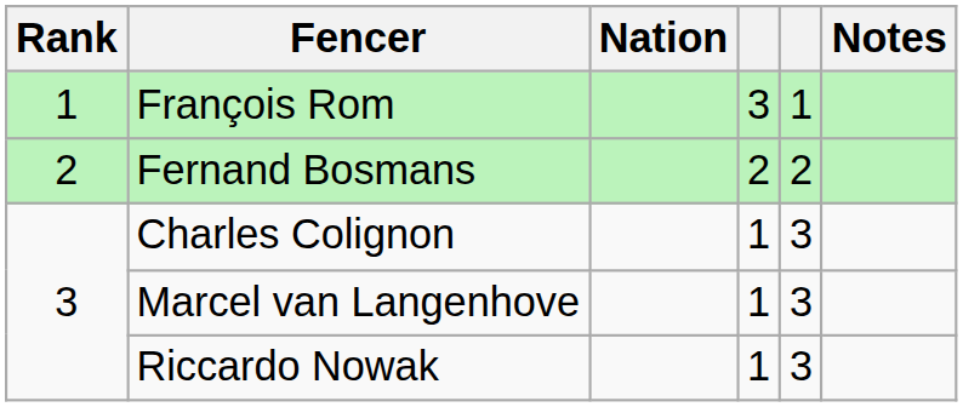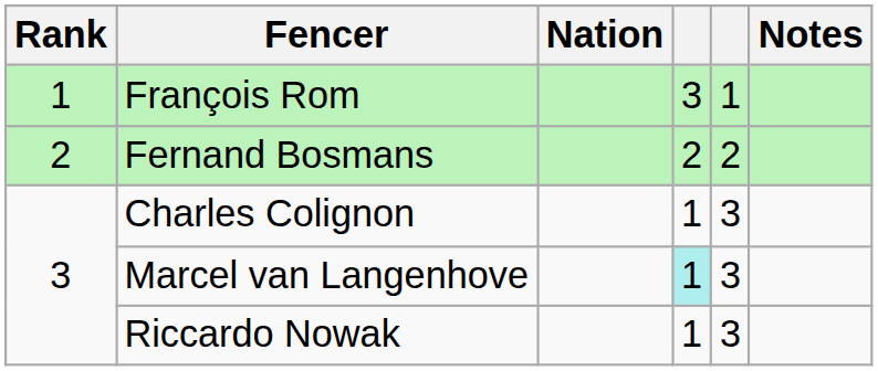Marcel van Langenhove | column 4: no background -> paleturquoise background
